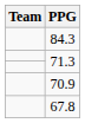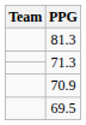row 2 | PPG: 84.3 -> 81.3
row 6 | PPG: 67.8 -> 69.5
